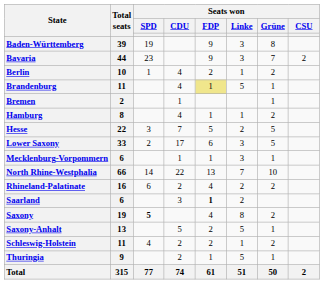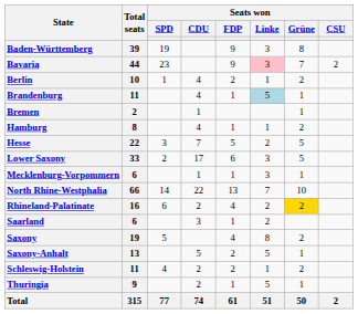Bavaria | Seats won / Linke: no background -> pink background
Brandenburg | Seats won / FDP: khaki background -> no background
Brandenburg | Seats won / Linke: no background -> lightblue background
Rhineland-Palatinate | Seats won / Grüne: no background -> gold background
Saarland | Seats won / FDP: bold -> normal
Saxony | Seats won / SPD: bold -> normal
